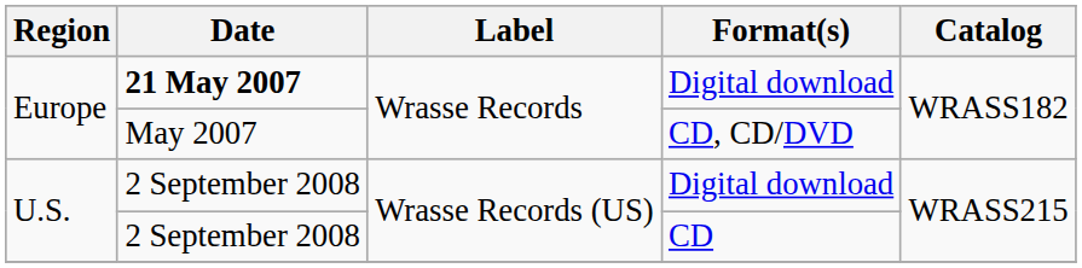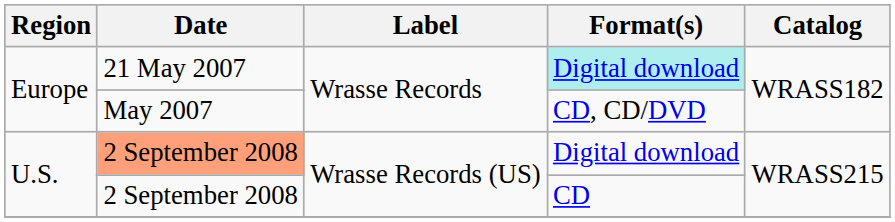21 May 2007 | Date: bold -> normal
21 May 2007 | Format(s): no background -> paleturquoise background
2 September 2008 / Digital download | Date: no background -> lightsalmon background
